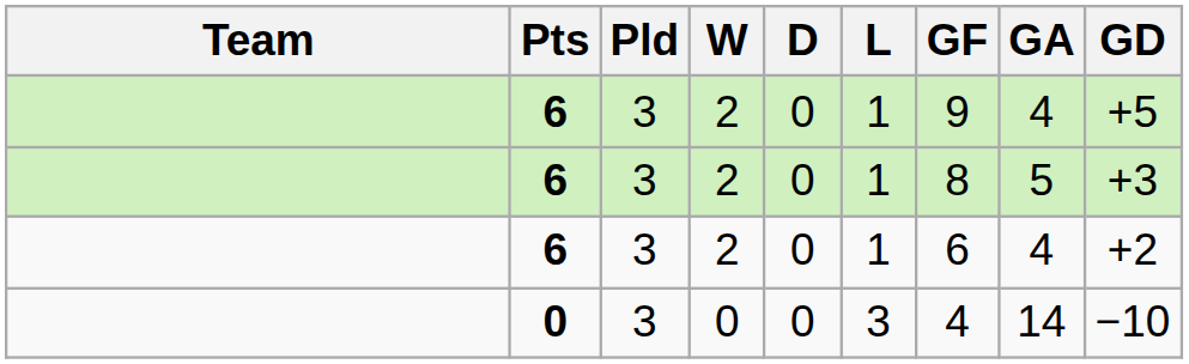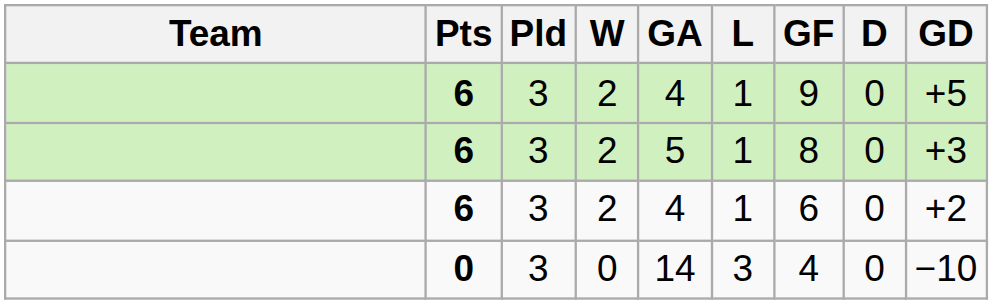columns swapped: D <-> GA
